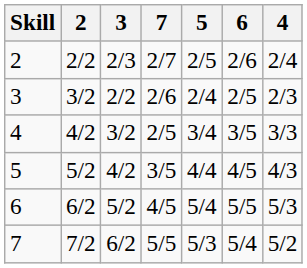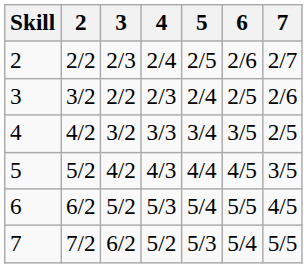columns swapped: 4 <-> 7
